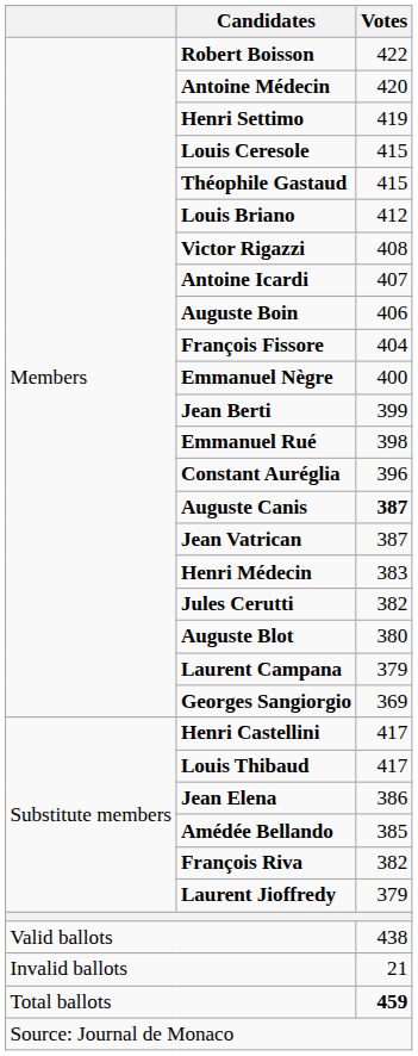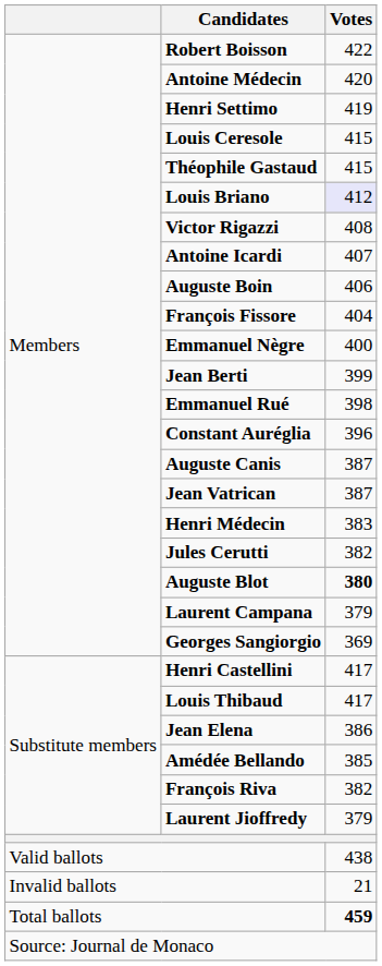Louis Briano | Votes: no background -> lavender background
Auguste Canis | Votes: bold -> normal
Auguste Blot | Votes: normal -> bold
